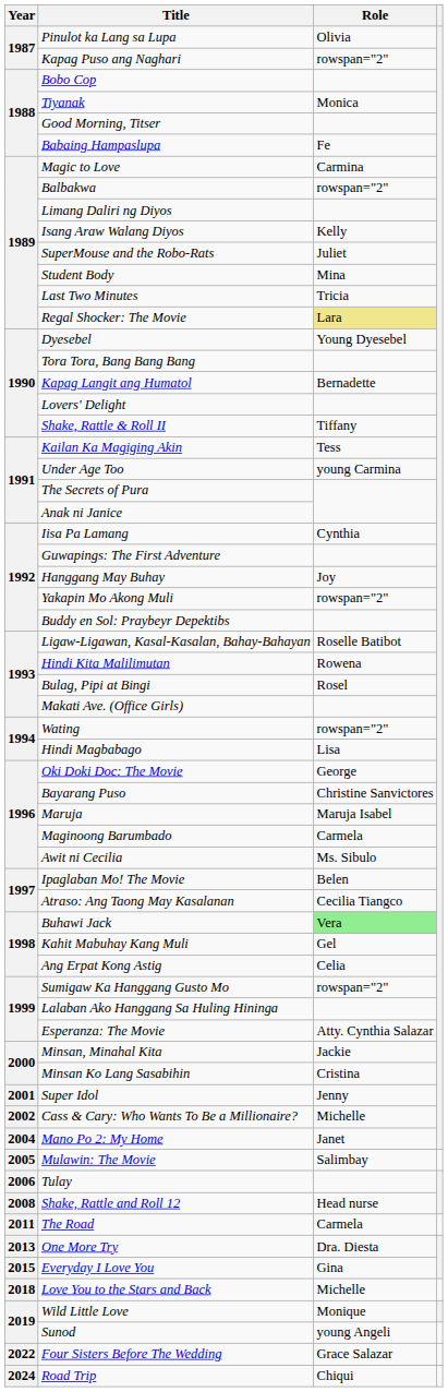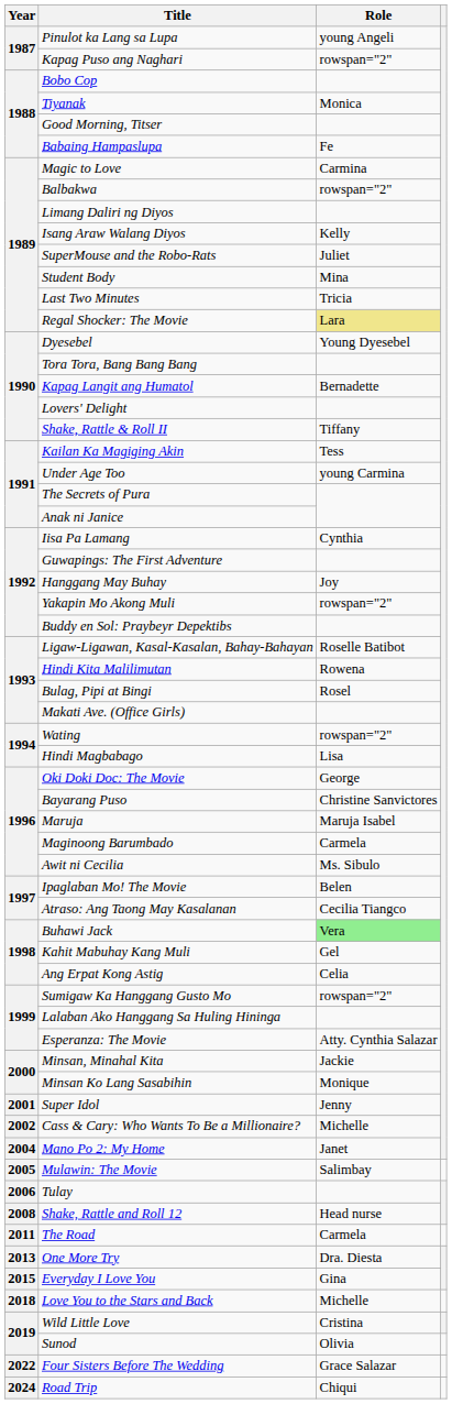Pinulot ka Lang sa Lupa | Role: Olivia -> young Angeli
Minsan Ko Lang Sasabihin | Role: Cristina -> Monique
Wild Little Love | Role: Monique -> Cristina
Sunod | Role: young Angeli -> Olivia
